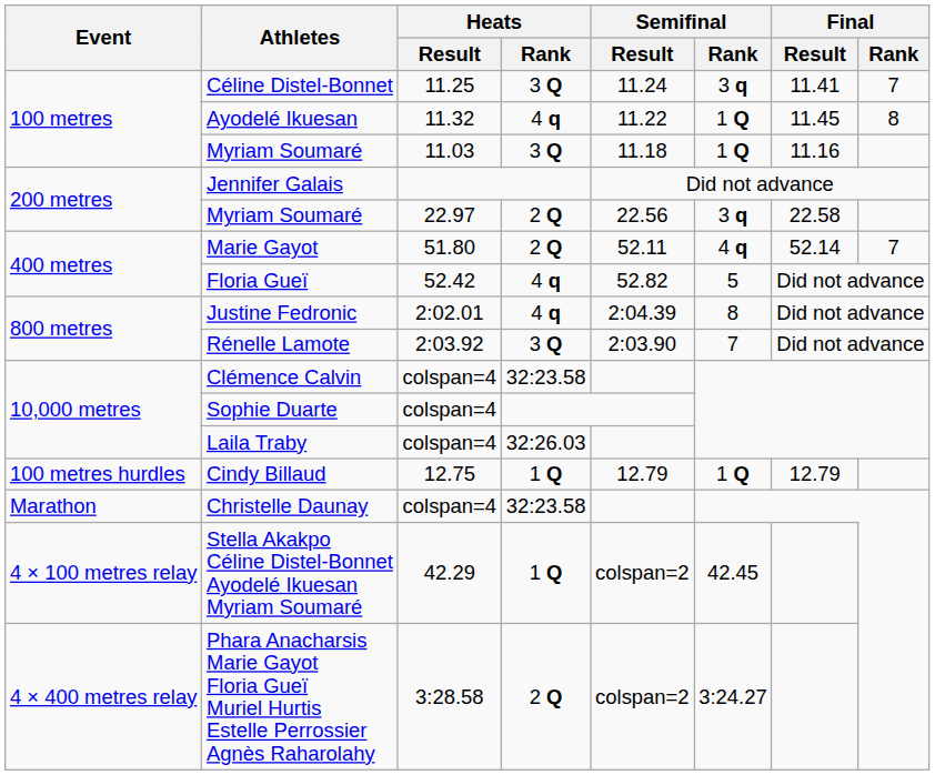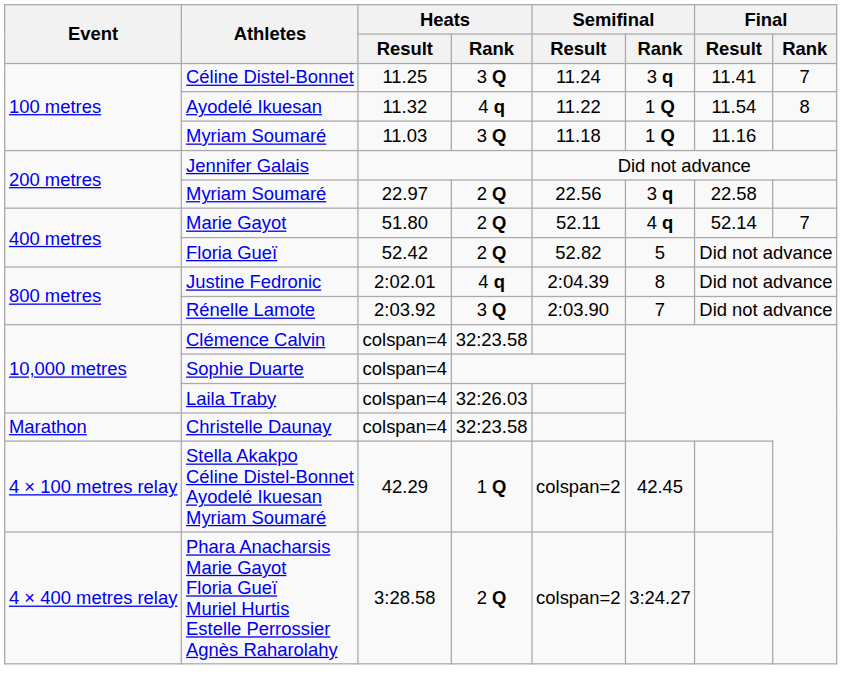Ayodelé Ikuesan | Final / Result: 11.45 -> 11.54
Floria Gueï | Heats / Rank: 4 q -> 2 Q
- row: 100 metres hurdles | Cindy Billaud | 12.75 | 1 Q | 12.79 | 1 Q | 12.79
